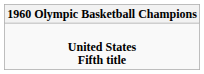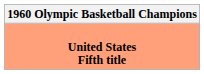row 2 | column 1: no background -> lightsalmon background
